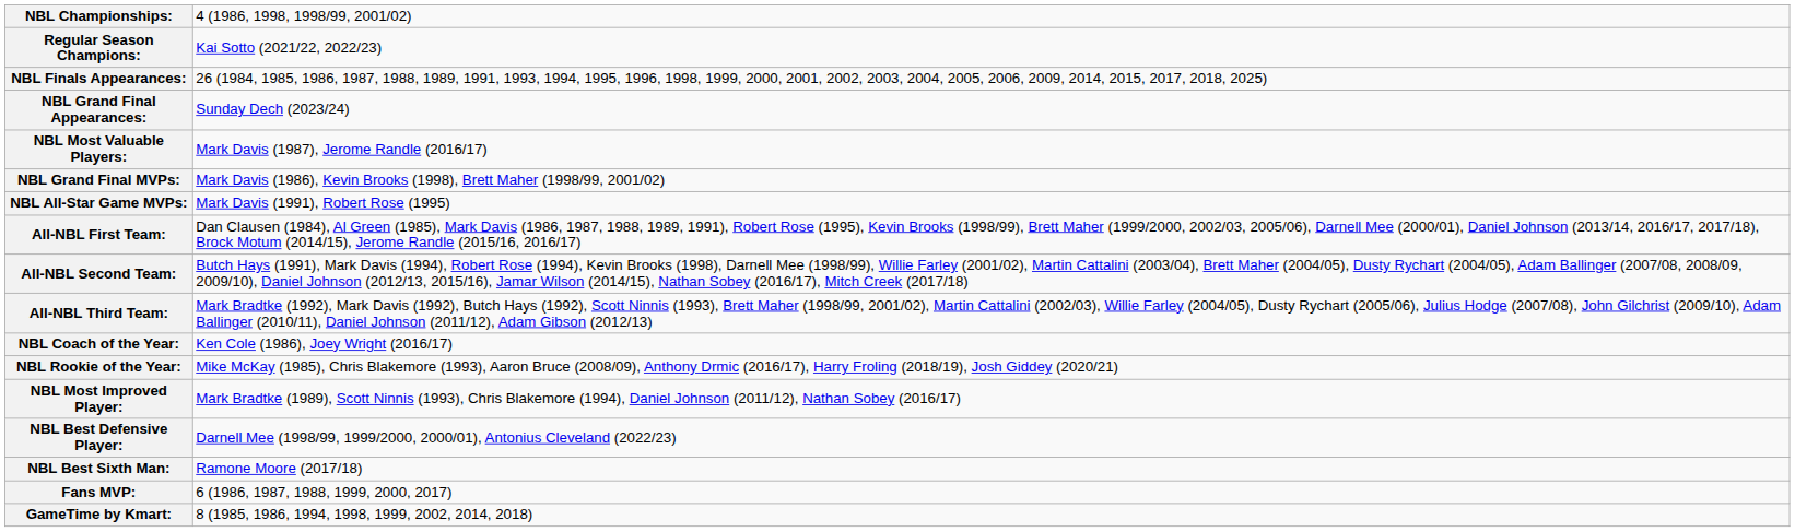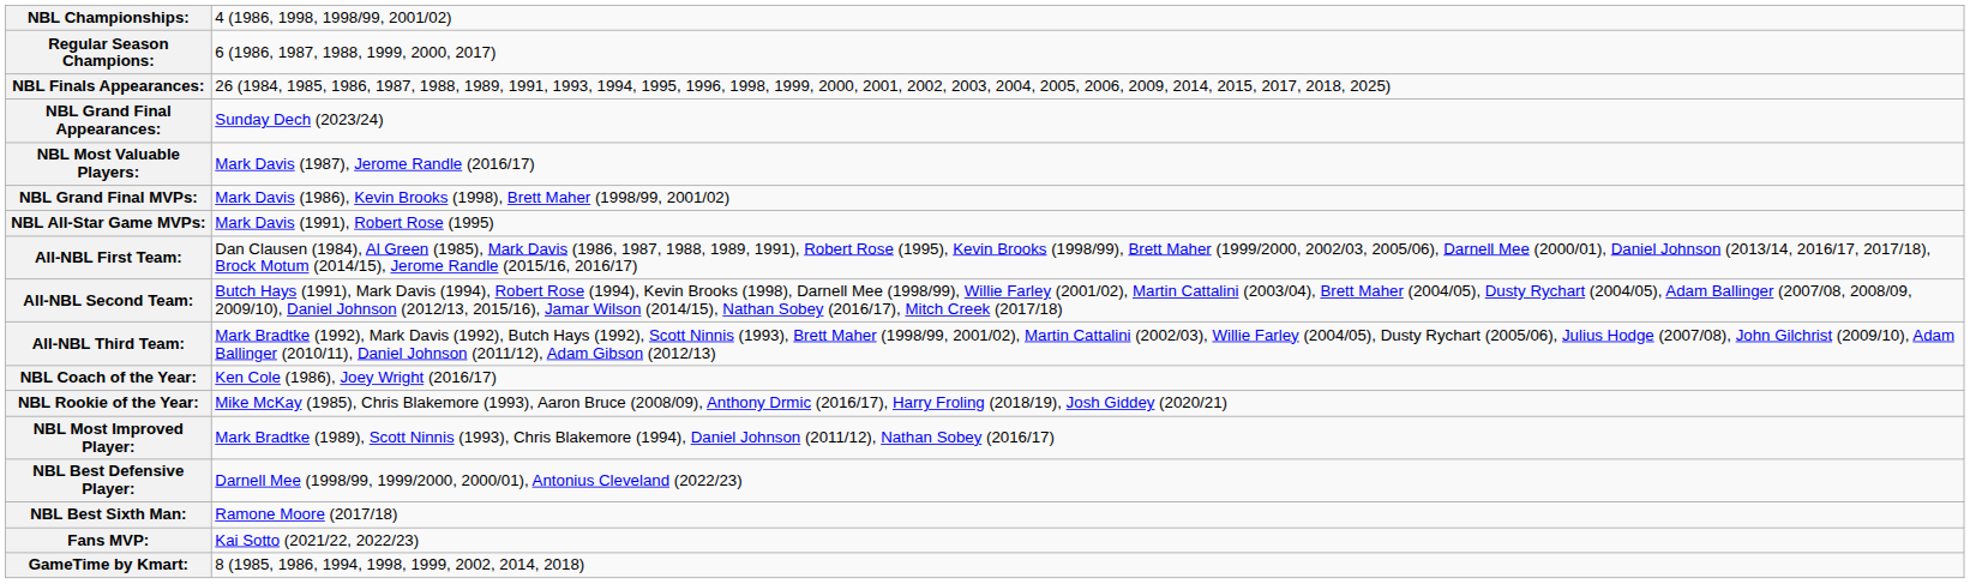Regular Season Champions: | column 2: Kai Sotto (2021/22, 2022/23) -> 6 (1986, 1987, 1988, 1999, 2000, 2017)
Fans MVP: | column 2: 6 (1986, 1987, 1988, 1999, 2000, 2017) -> Kai Sotto (2021/22, 2022/23)
